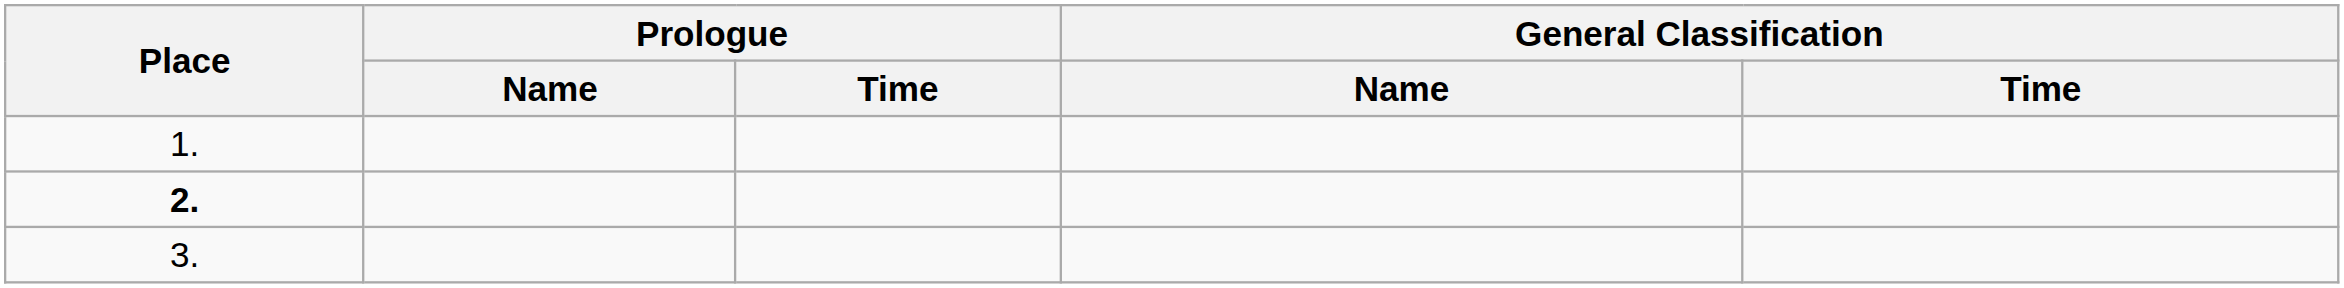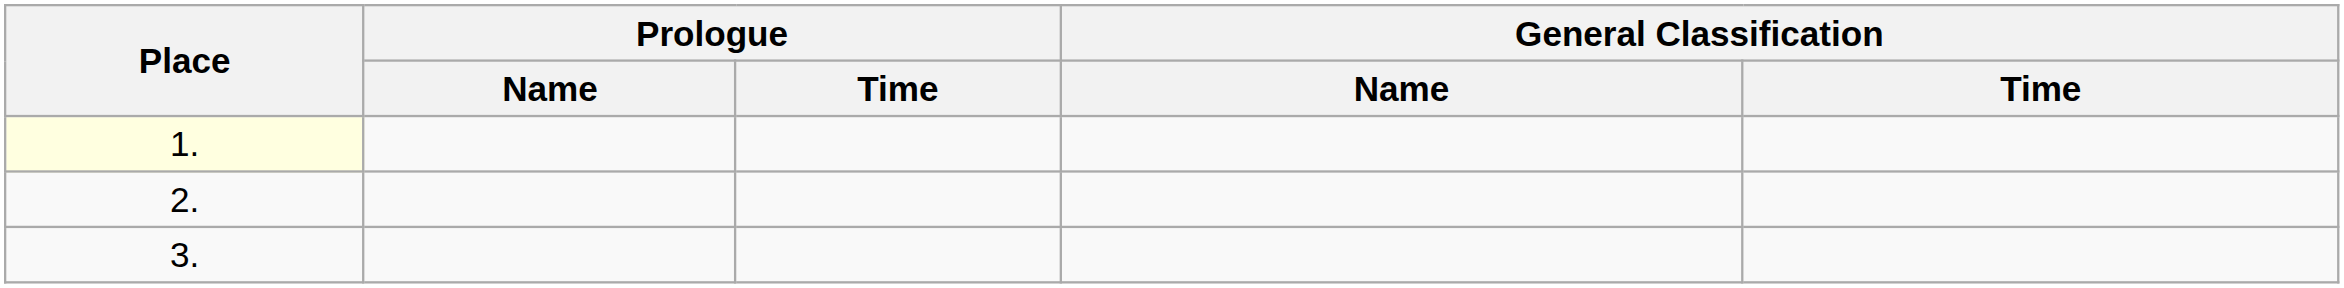1. | Place: no background -> lightyellow background
2. | Place: bold -> normal
